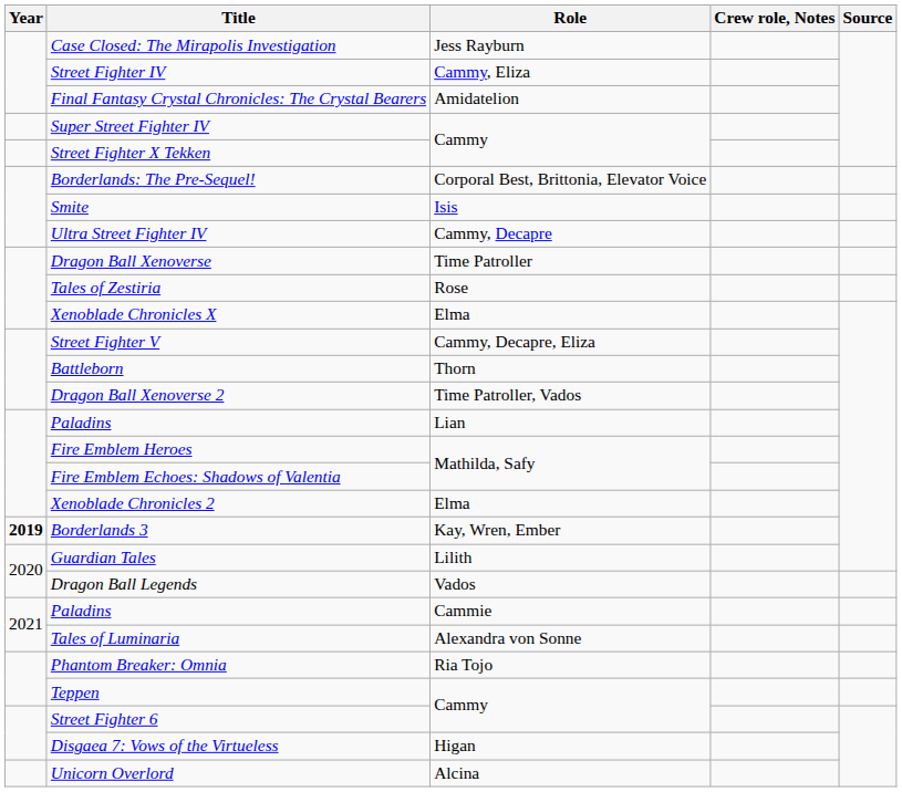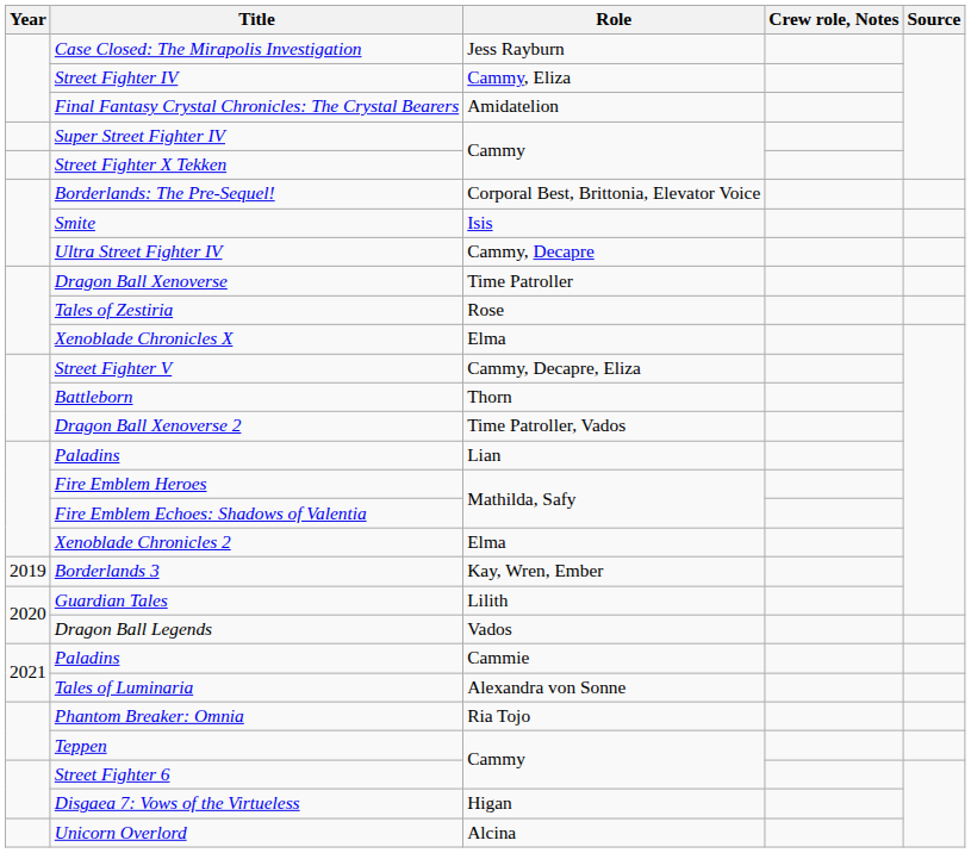Borderlands 3 | Year: bold -> normal
